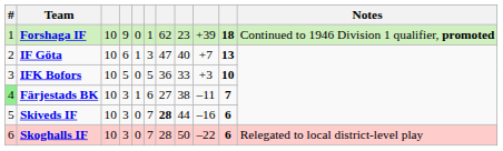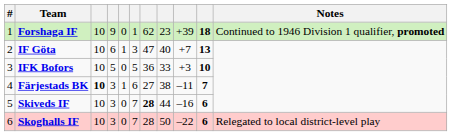Färjestads BK | #: lightgreen background -> no background
Färjestads BK | column 3: normal -> bold
